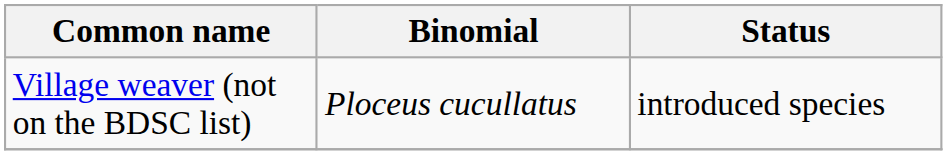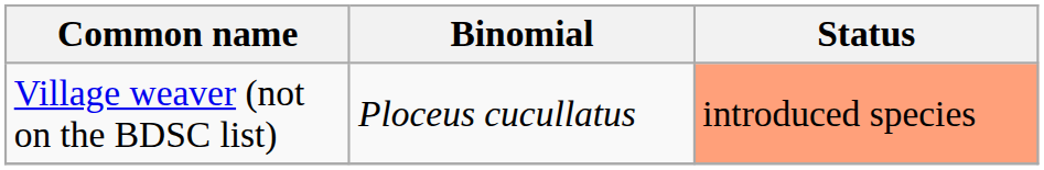Village weaver (not on the BDSC list) | Status: no background -> lightsalmon background
